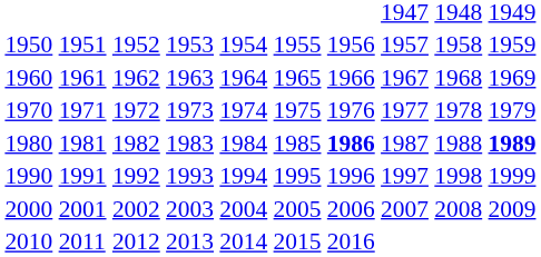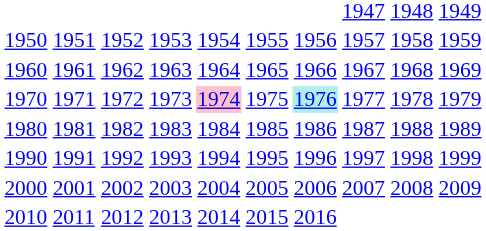1970 | column 5: no background -> pink background
1970 | column 7: no background -> paleturquoise background
1980 | column 7: bold -> normal
1980 | column 10: bold -> normal
